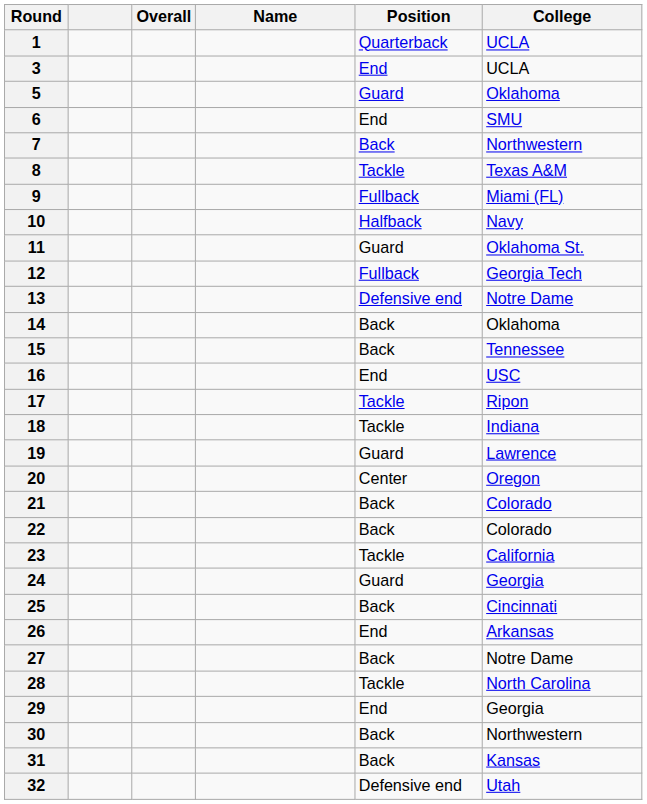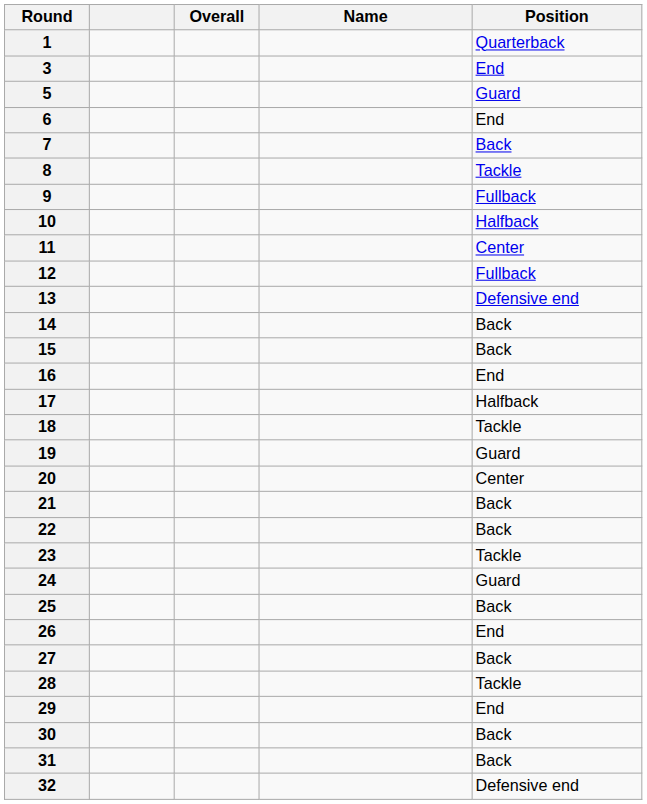- column: College | UCLA | UCLA | Oklahoma | SMU | Northwestern | Texas A&M | Miami (FL) | Navy | Oklahoma St. | Georgia Tech | Notre Dame | Oklahoma | Tennessee | USC | Ripon | Indiana | Lawrence | Oregon | Colorado | Colorado | California | Georgia | Cincinnati | Arkansas | Notre Dame | North Carolina | Georgia | Northwestern | Kansas | Utah
11 | Position: Guard -> Center
17 | Position: Tackle -> Halfback
